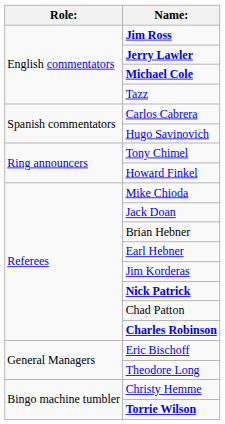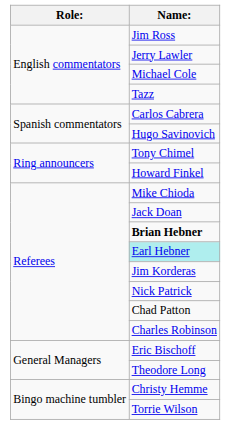Jim Ross | Name:: bold -> normal
Jerry Lawler | Name:: bold -> normal
Michael Cole | Name:: bold -> normal
Brian Hebner | Name:: normal -> bold
Earl Hebner | Name:: no background -> paleturquoise background
Nick Patrick | Name:: bold -> normal
Charles Robinson | Name:: bold -> normal
Torrie Wilson | Name:: bold -> normal
